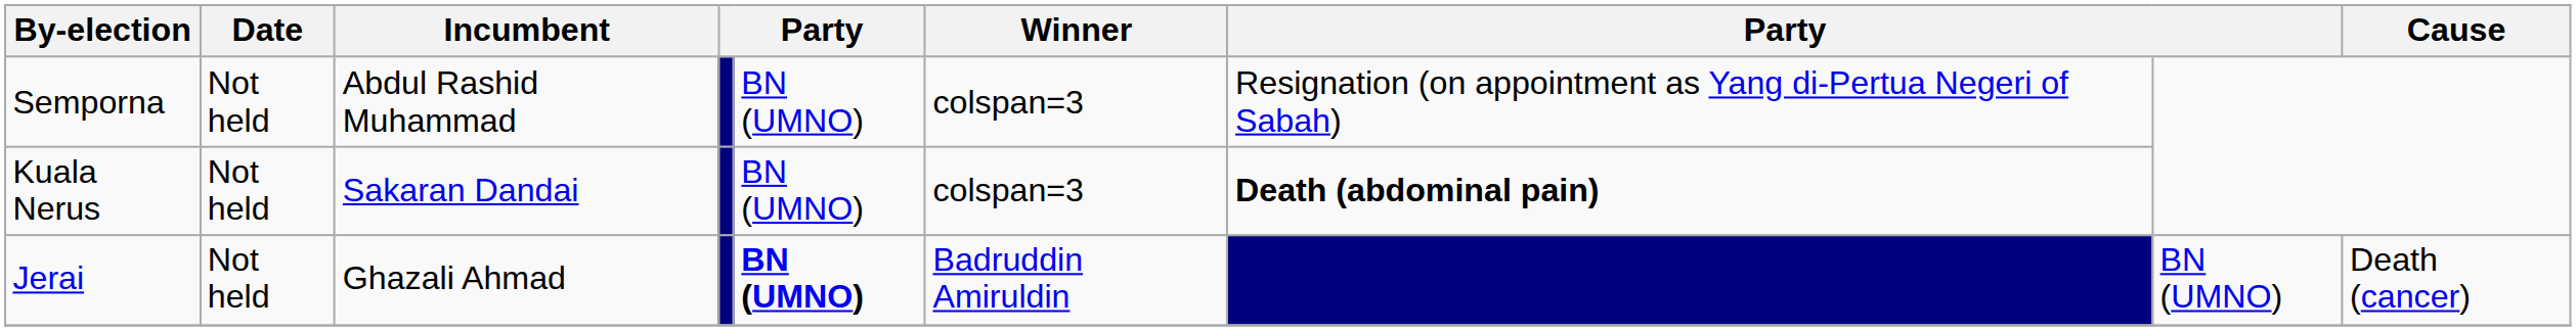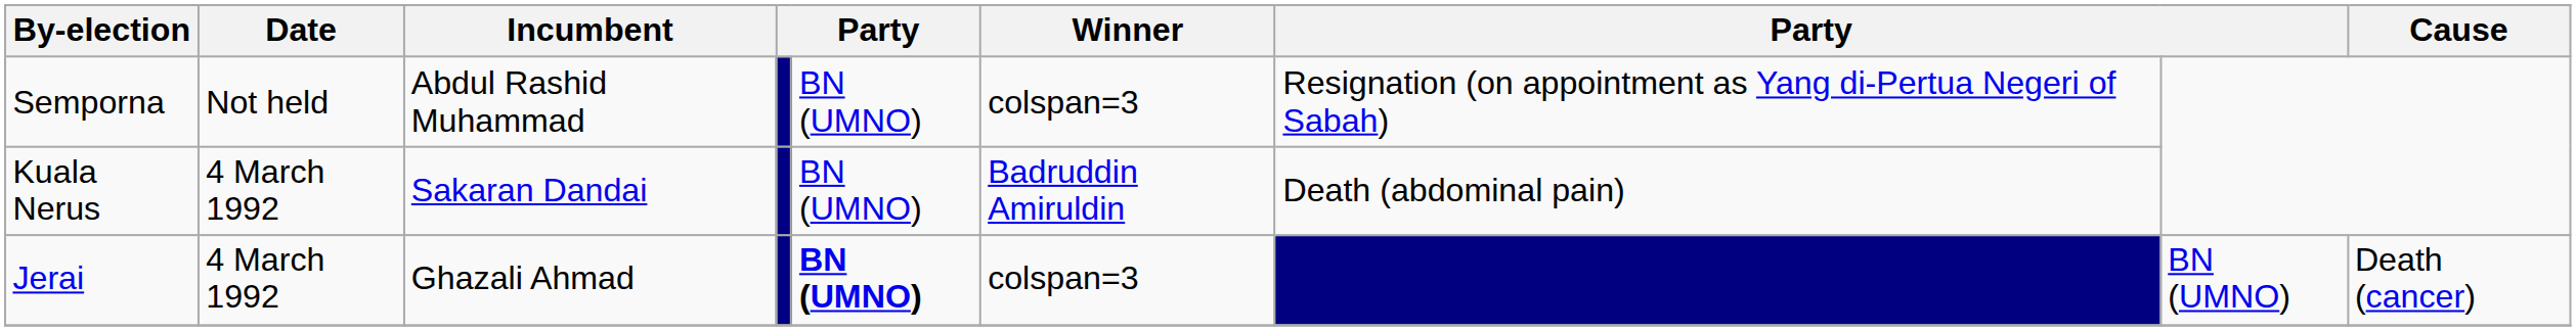Kuala Nerus | Date: Not held -> 4 March 1992
Kuala Nerus | Winner: colspan=3 -> Badruddin Amiruldin
Kuala Nerus | column 7: bold -> normal
Jerai | Date: Not held -> 4 March 1992
Jerai | Winner: Badruddin Amiruldin -> colspan=3
